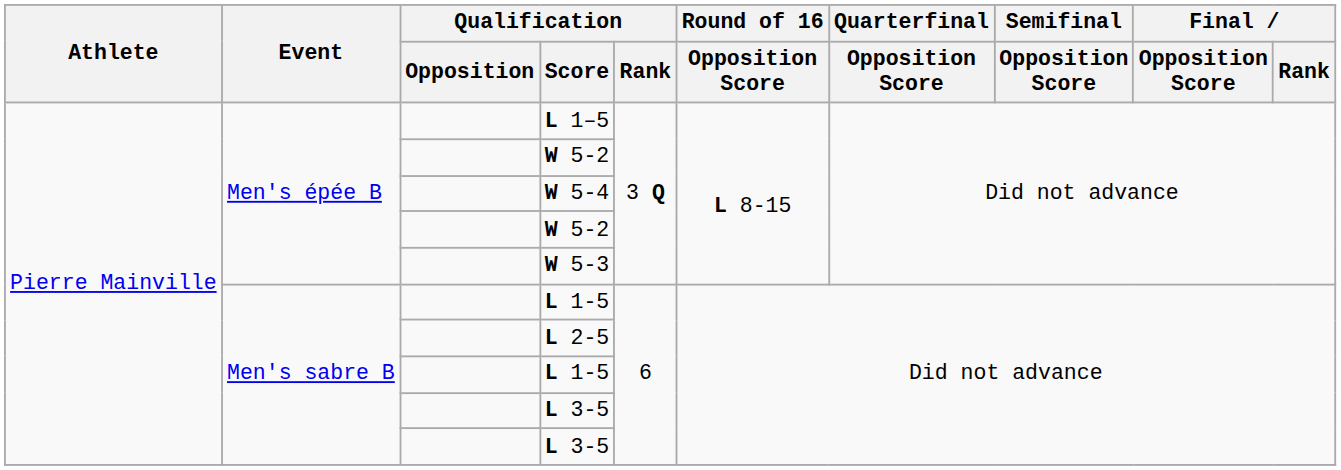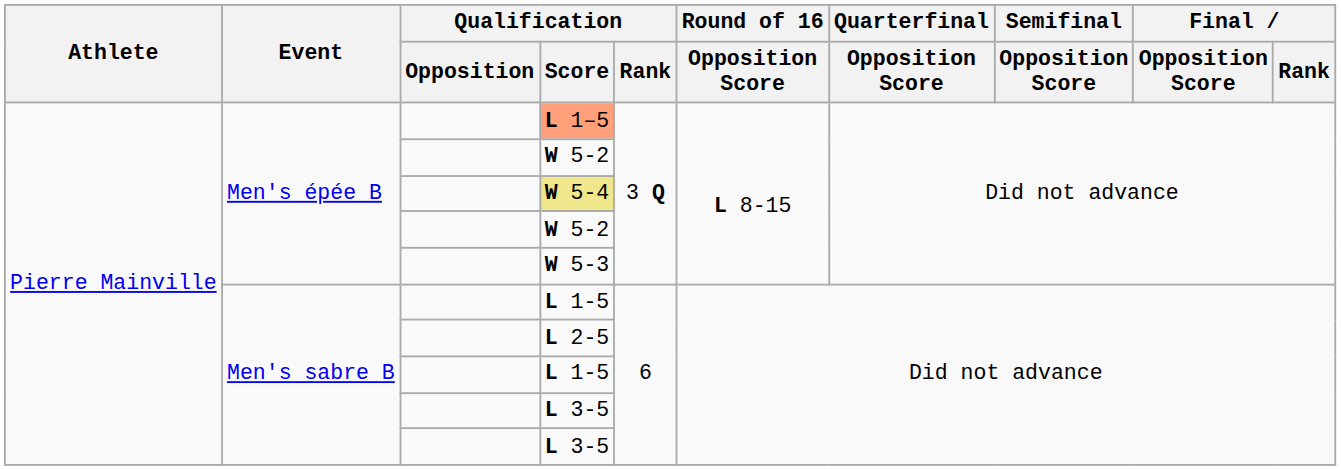L 1–5 | Qualification / Score: no background -> lightsalmon background
W 5-4 | Qualification / Score: no background -> khaki background
